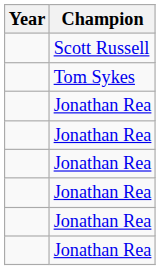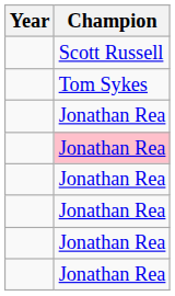row 5 | Champion: no background -> pink background
